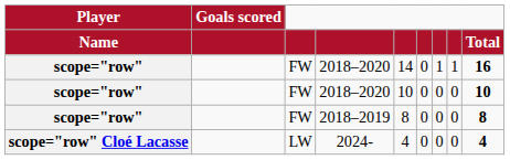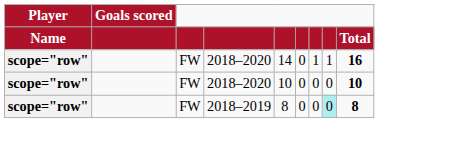2018–2019 | column 8: no background -> paleturquoise background
- row: scope="row" Cloé Lacasse | LW | 2024- | 4 | 0 | 0 | 0 | 4
